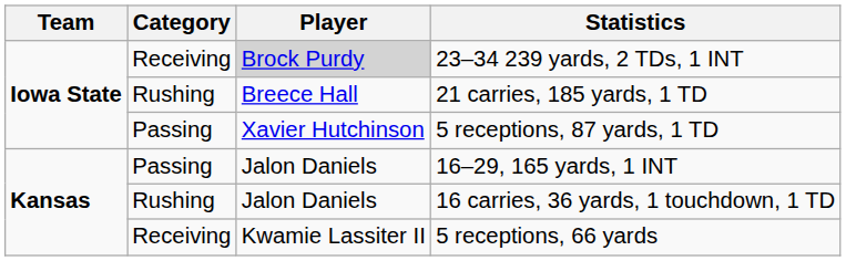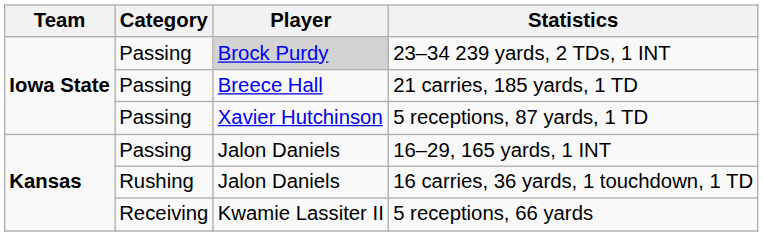23–34 239 yards, 2 TDs, 1 INT | Category: Receiving -> Passing
21 carries, 185 yards, 1 TD | Category: Rushing -> Passing
